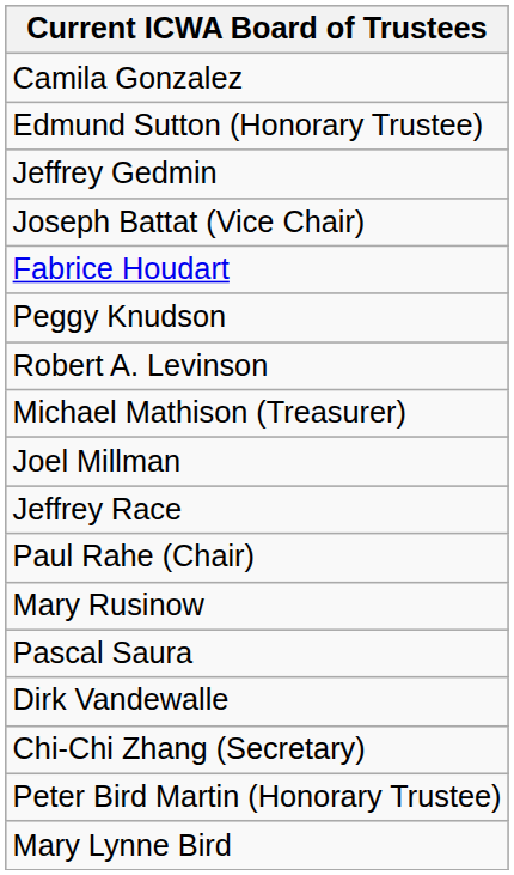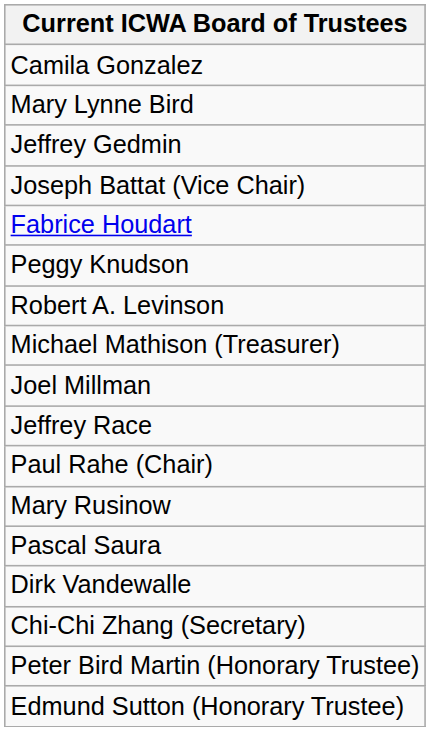row 3 | column 1: Edmund Sutton (Honorary Trustee) -> Mary Lynne Bird
row 18 | column 1: Mary Lynne Bird -> Edmund Sutton (Honorary Trustee)
